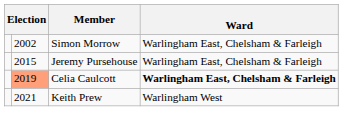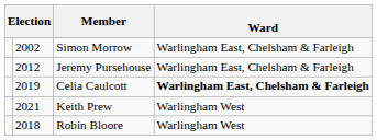Jeremy Pursehouse | column 2: 2015 -> 2012
Celia Caulcott | column 2: lightsalmon background -> no background
+ row: 2018 | Robin Bloore | Warlingham West
